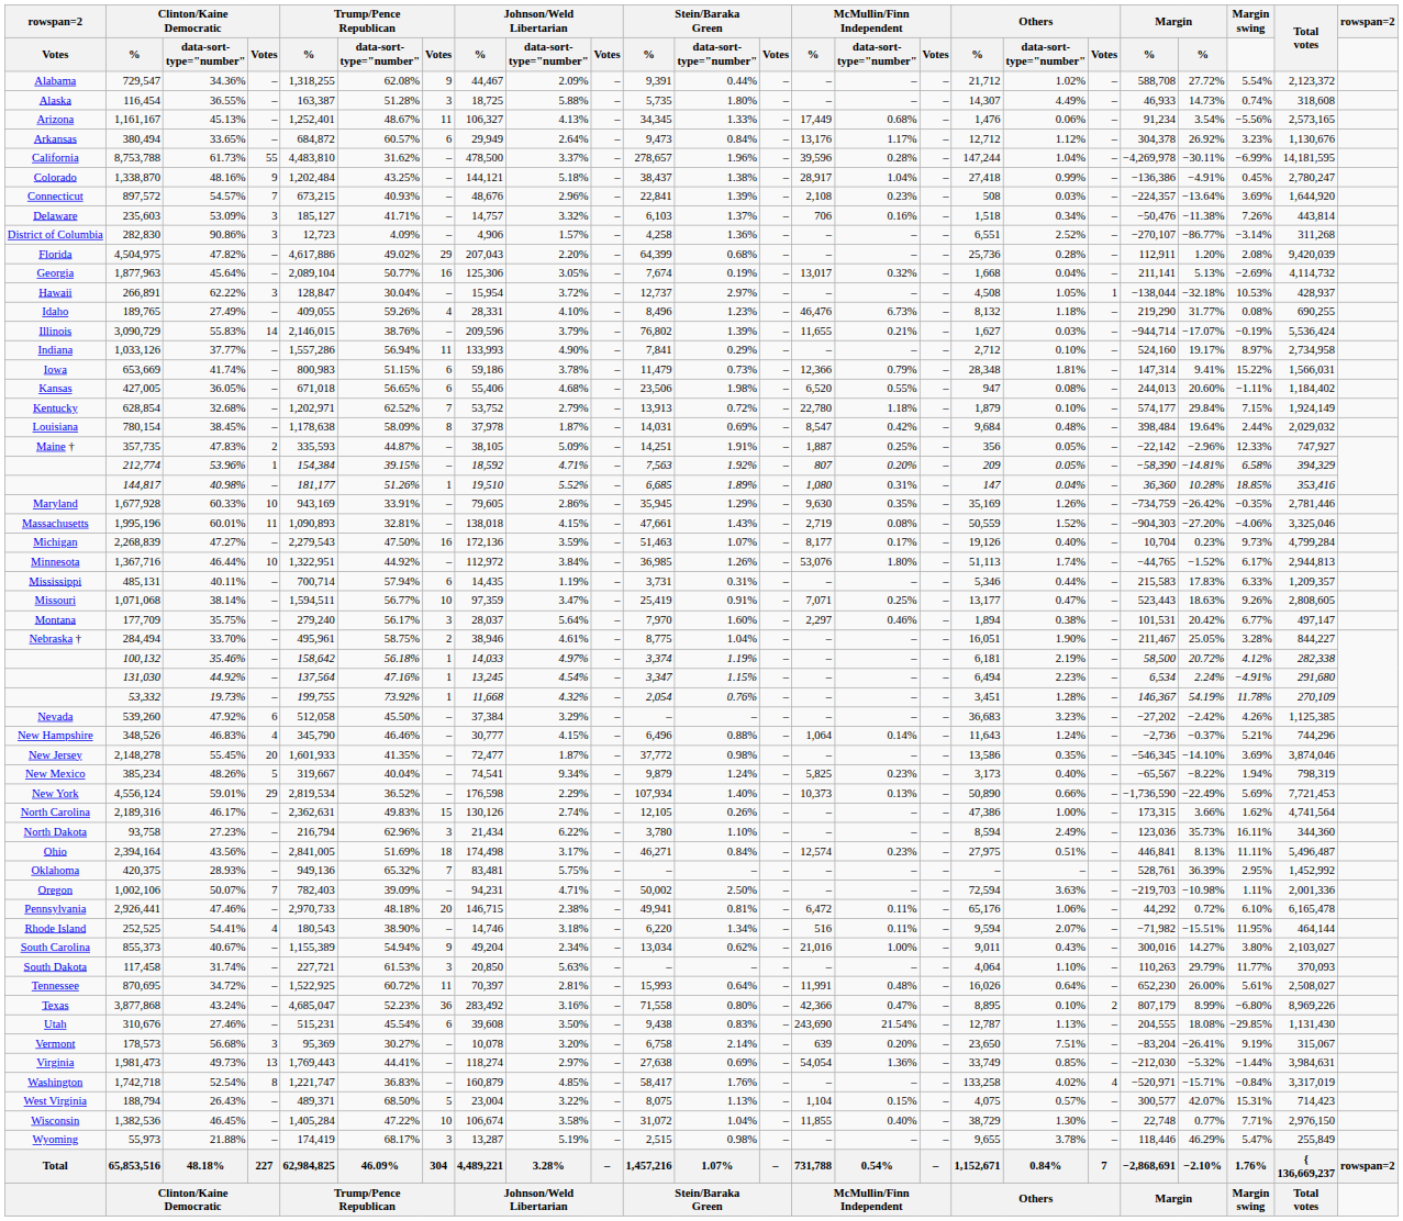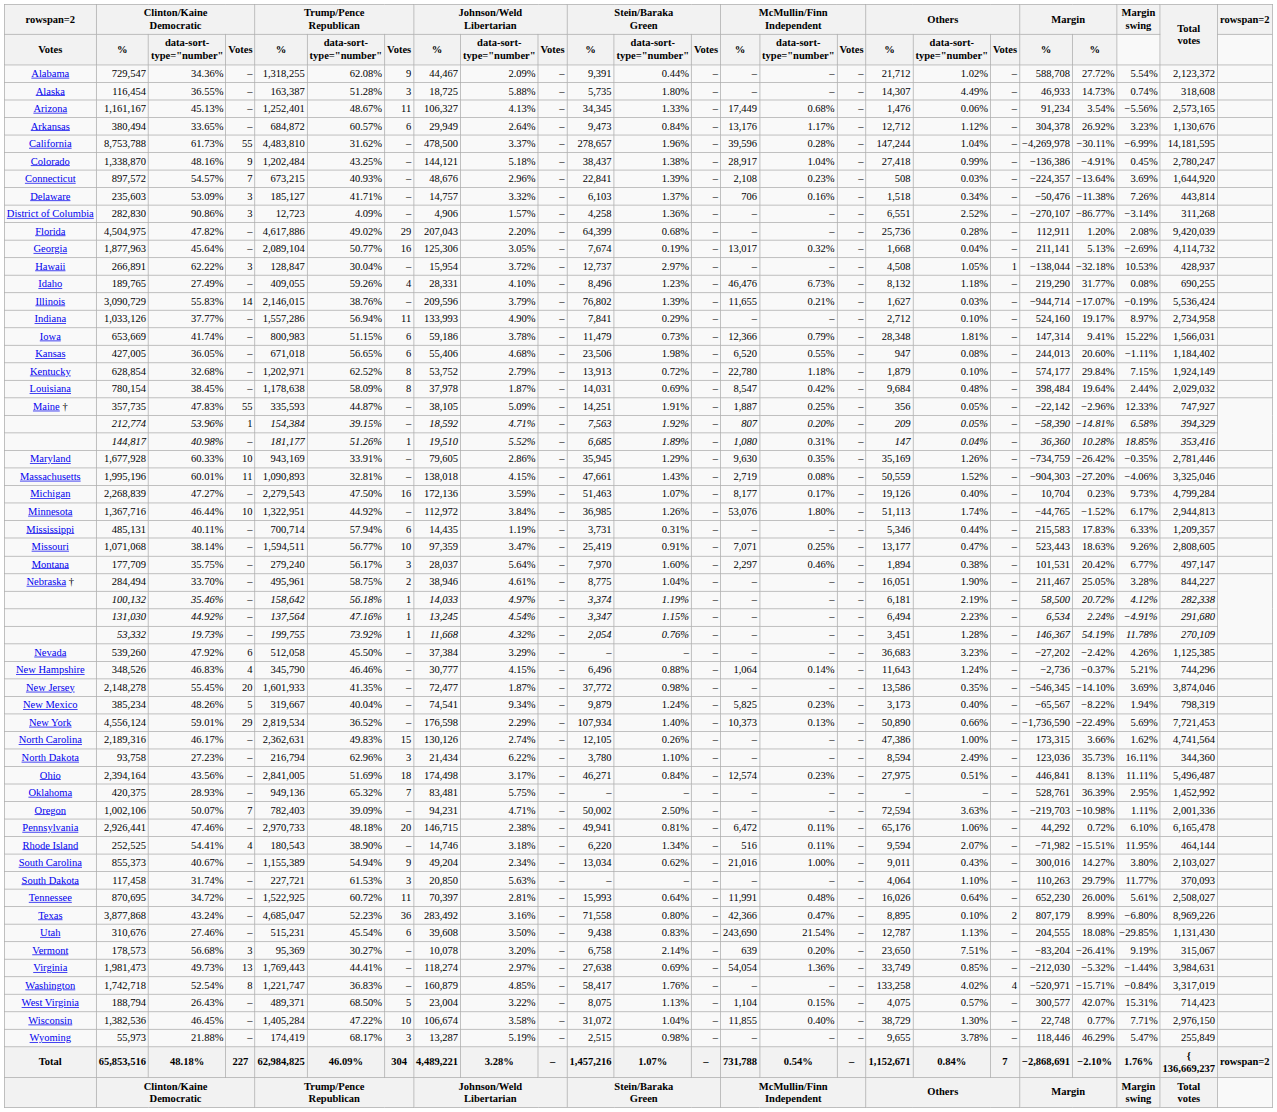Kentucky | Trump/Pence Republican / Votes: 7 -> 8
Maine † | Clinton/Kaine Democratic / Votes: 2 -> 55
